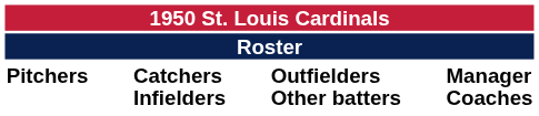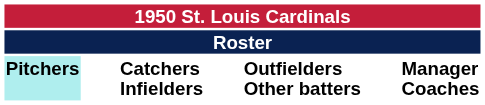Pitchers | column 1: no background -> paleturquoise background
